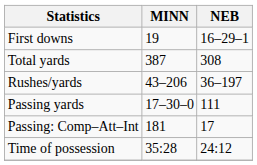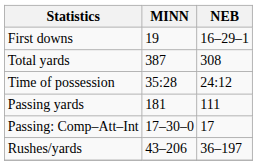rows swapped: Rushes/yards <-> Time of possession
Passing yards | MINN: 17–30–0 -> 181
Passing: Comp–Att–Int | MINN: 181 -> 17–30–0
